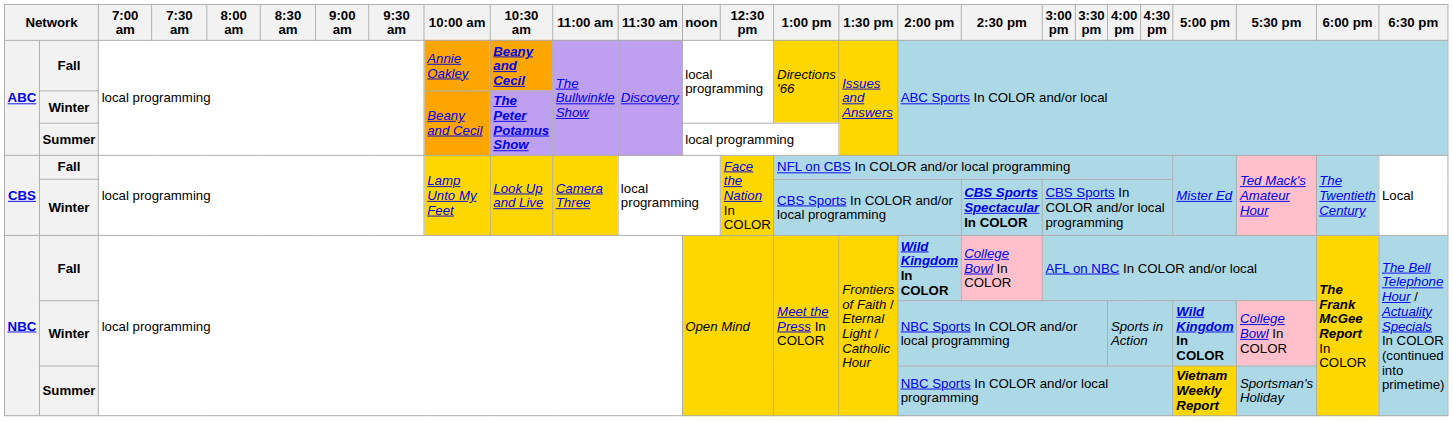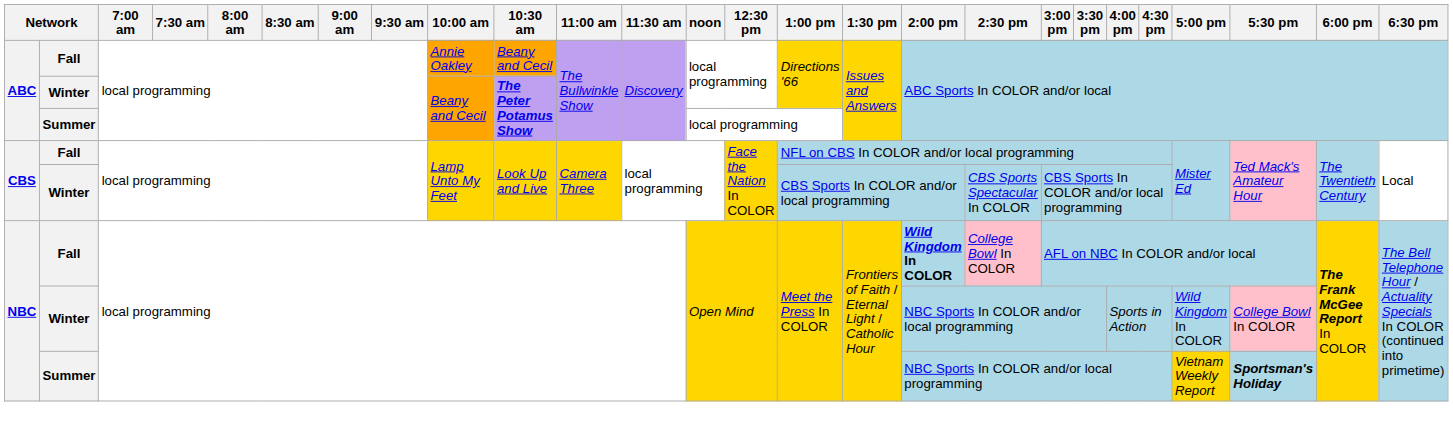ABC / Fall | 10:30 am: bold -> normal
CBS / Winter | 2:30 pm: bold -> normal
NBC / Winter | 5:00 pm: bold -> normal
NBC / Summer | 5:00 pm: bold -> normal
NBC / Summer | 5:30 pm: normal -> bold
